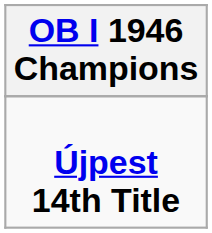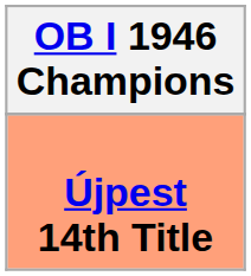row 2 | column 1: no background -> lightsalmon background
